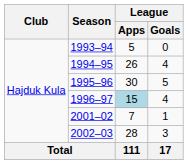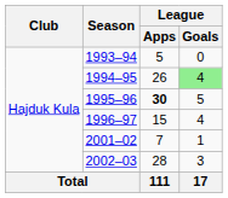1994–95 | League / Goals: no background -> lightgreen background
1995–96 | League / Apps: normal -> bold
1996–97 | League / Apps: lightblue background -> no background
